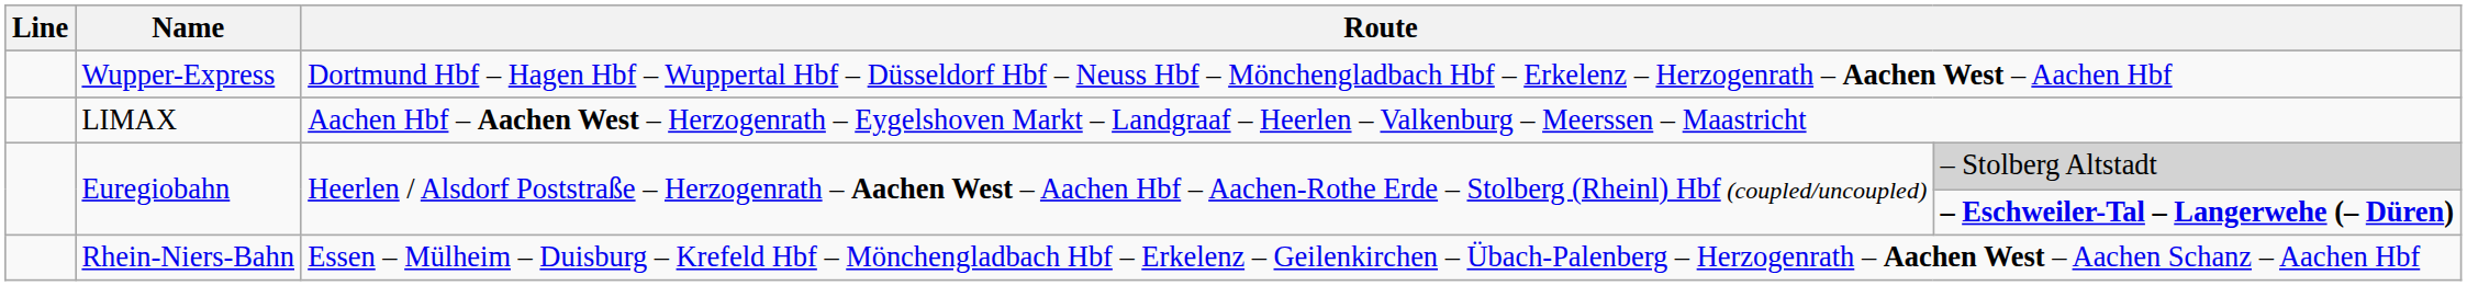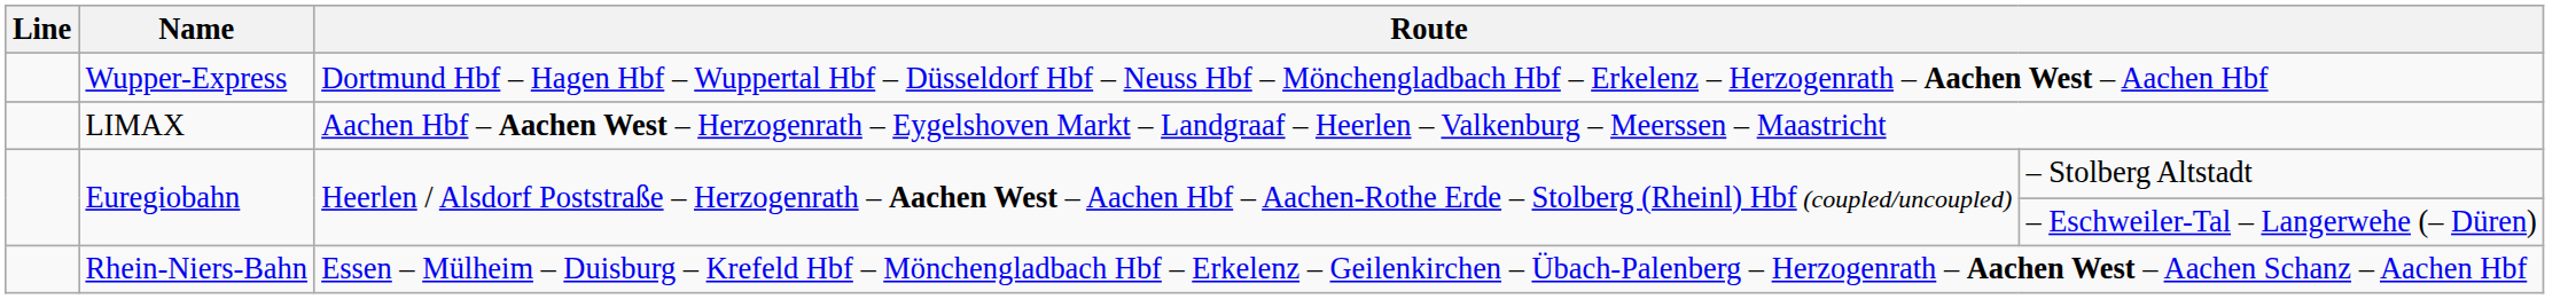– Stolberg Altstadt | column 4: lightgrey background -> no background
– Eschweiler-Tal – Langerwehe (– Düren) | column 4: bold -> normal
